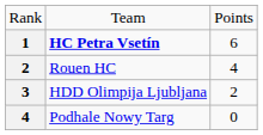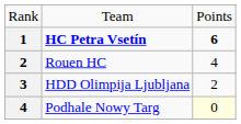HC Petra Vsetín | column 3: normal -> bold
Podhale Nowy Targ | column 3: no background -> lightyellow background
